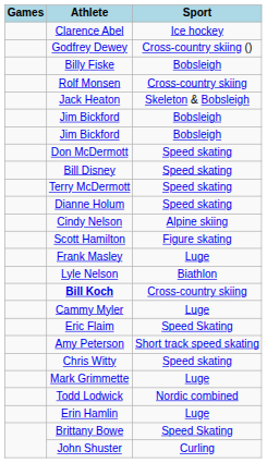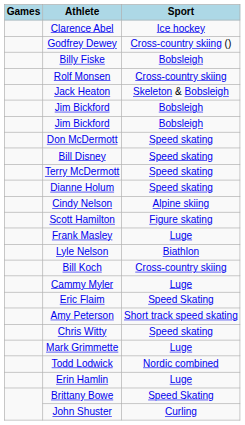Bill Koch | Athlete: bold -> normal
